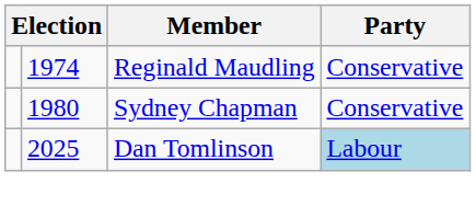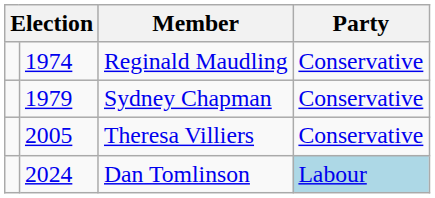Sydney Chapman | column 2: 1980 -> 1979
+ row: 2005 | Theresa Villiers | Conservative
Dan Tomlinson | column 2: 2025 -> 2024
